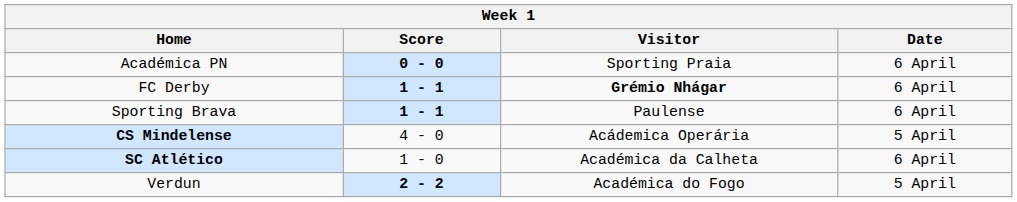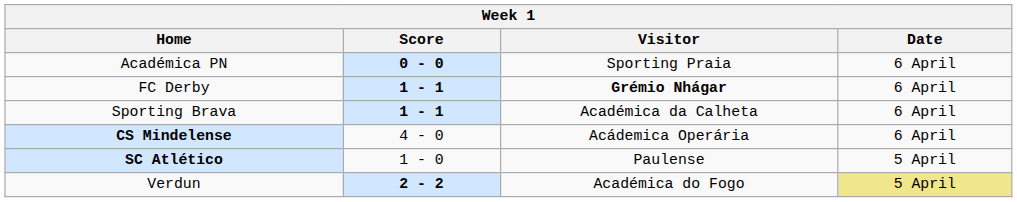Sporting Brava | Visitor: Paulense -> Académica da Calheta
CS Mindelense | Date: 5 April -> 6 April
SC Atlético | Visitor: Académica da Calheta -> Paulense
SC Atlético | Date: 6 April -> 5 April
Verdun | Date: no background -> khaki background
